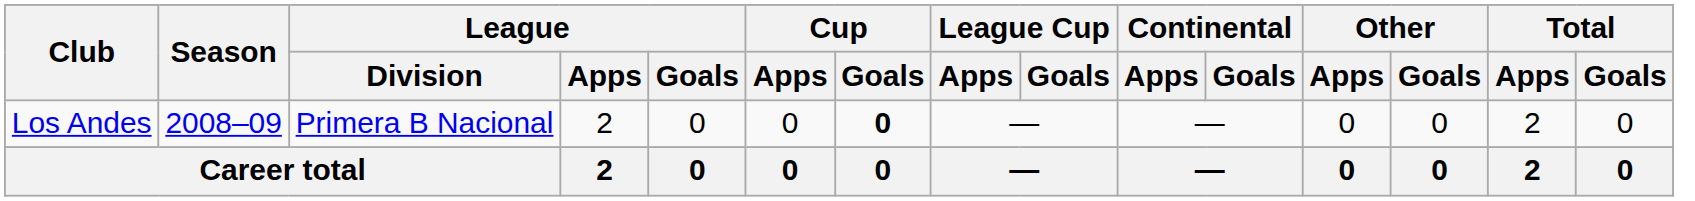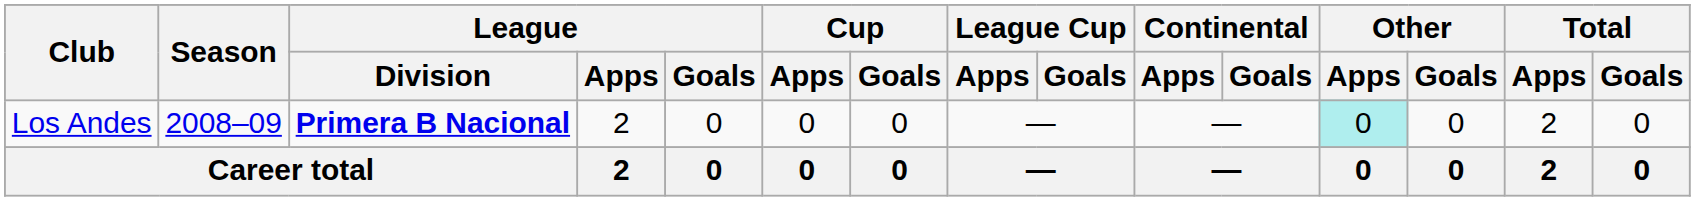Los Andes | League / Division: normal -> bold
Los Andes | Cup / Goals: bold -> normal
Los Andes | Other / Apps: no background -> paleturquoise background
